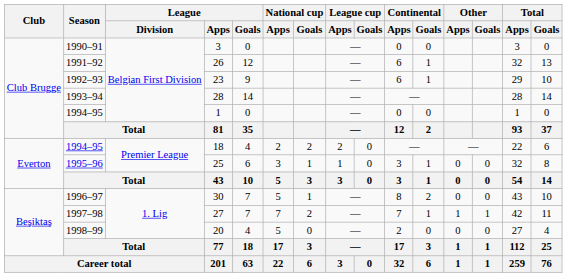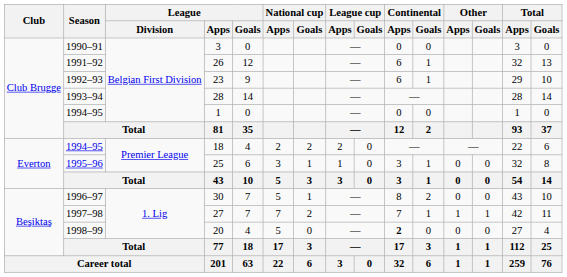20 | Continental / Apps: normal -> bold
